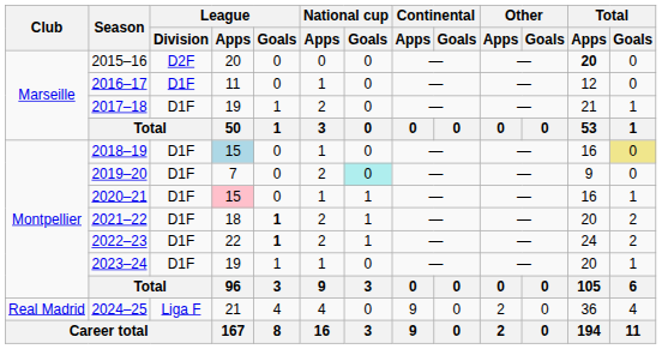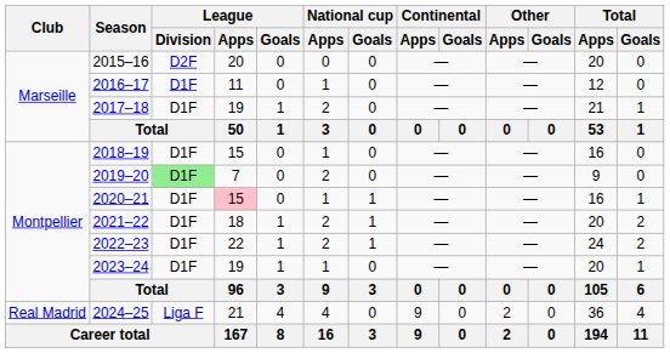2015–16 | Total / Apps: bold -> normal
2018–19 | League / Apps: lightblue background -> no background
2018–19 | Total / Goals: khaki background -> no background
2019–20 | League / Division: no background -> lightgreen background
2019–20 | National cup / Goals: paleturquoise background -> no background
2021–22 | League / Goals: bold -> normal
2022–23 | League / Goals: bold -> normal
